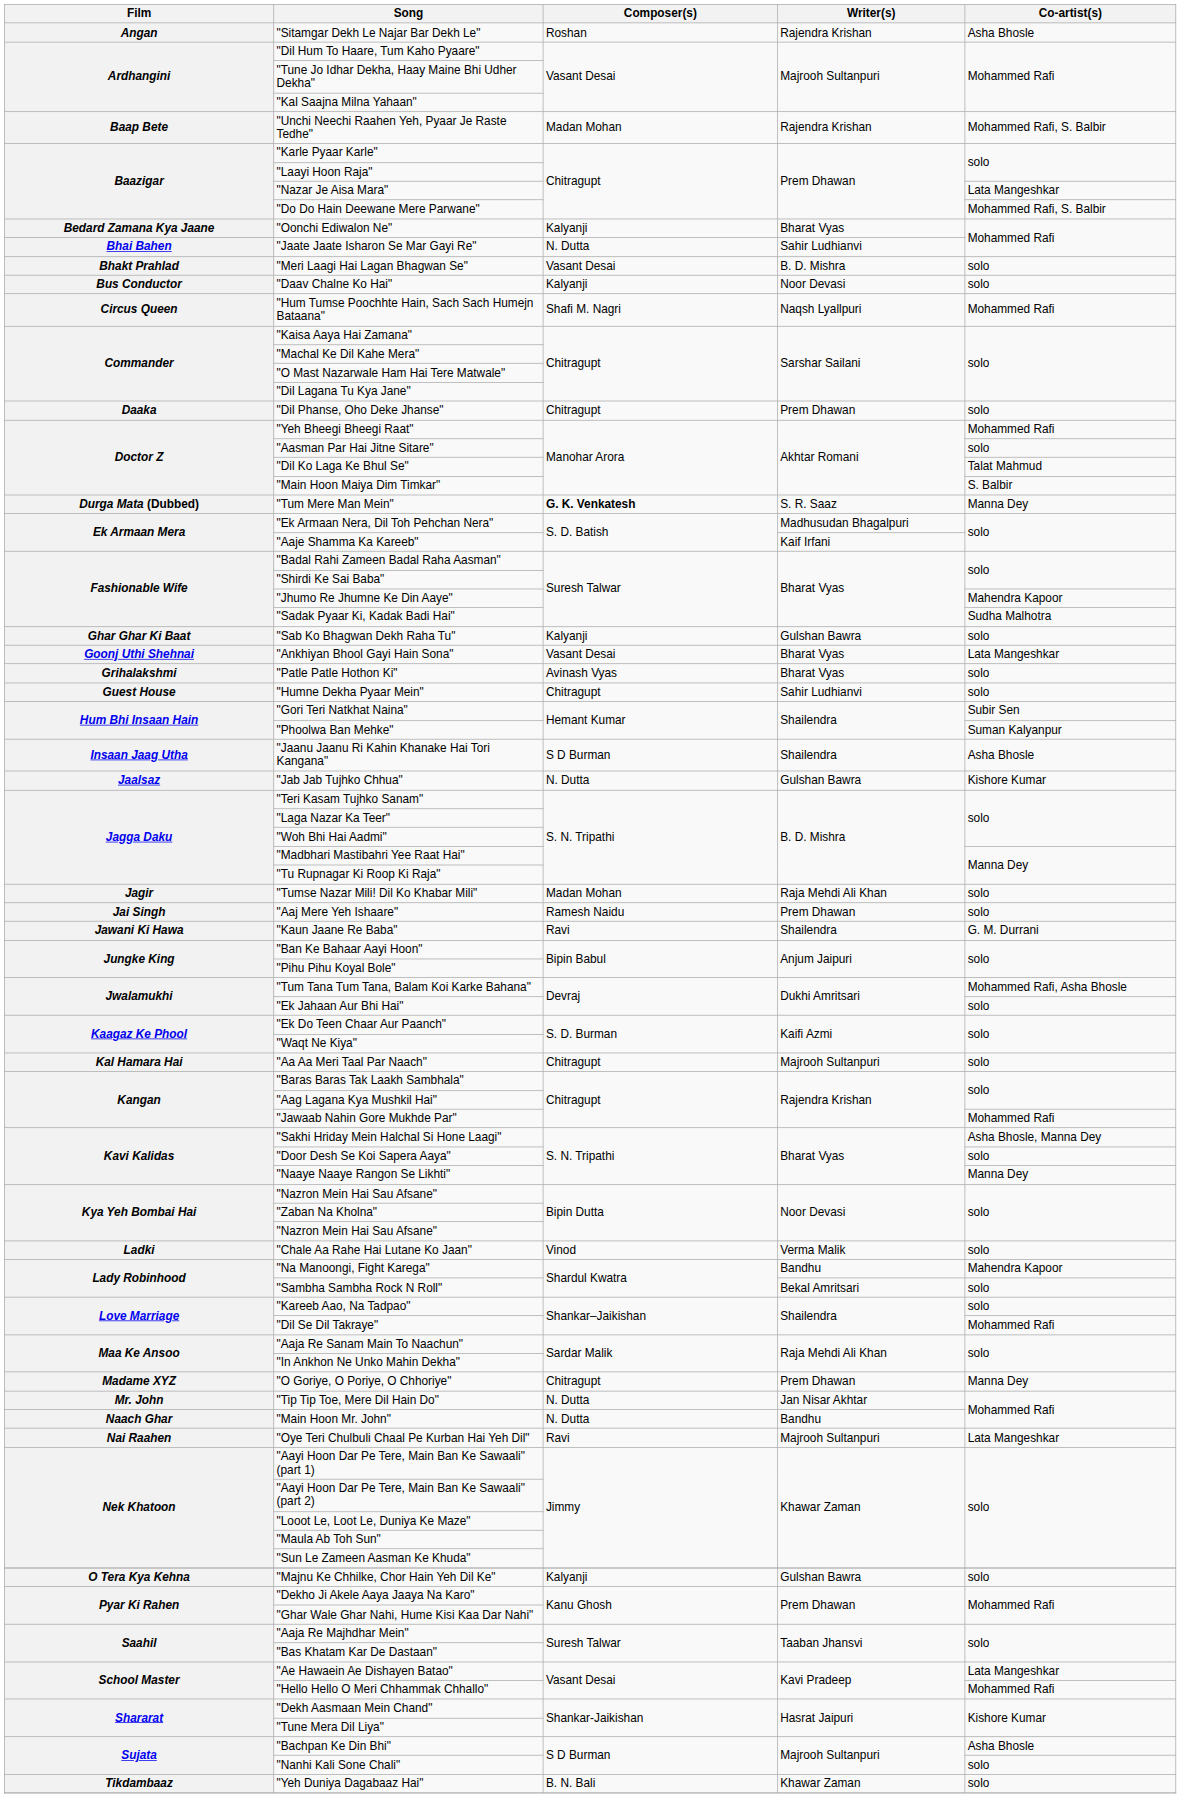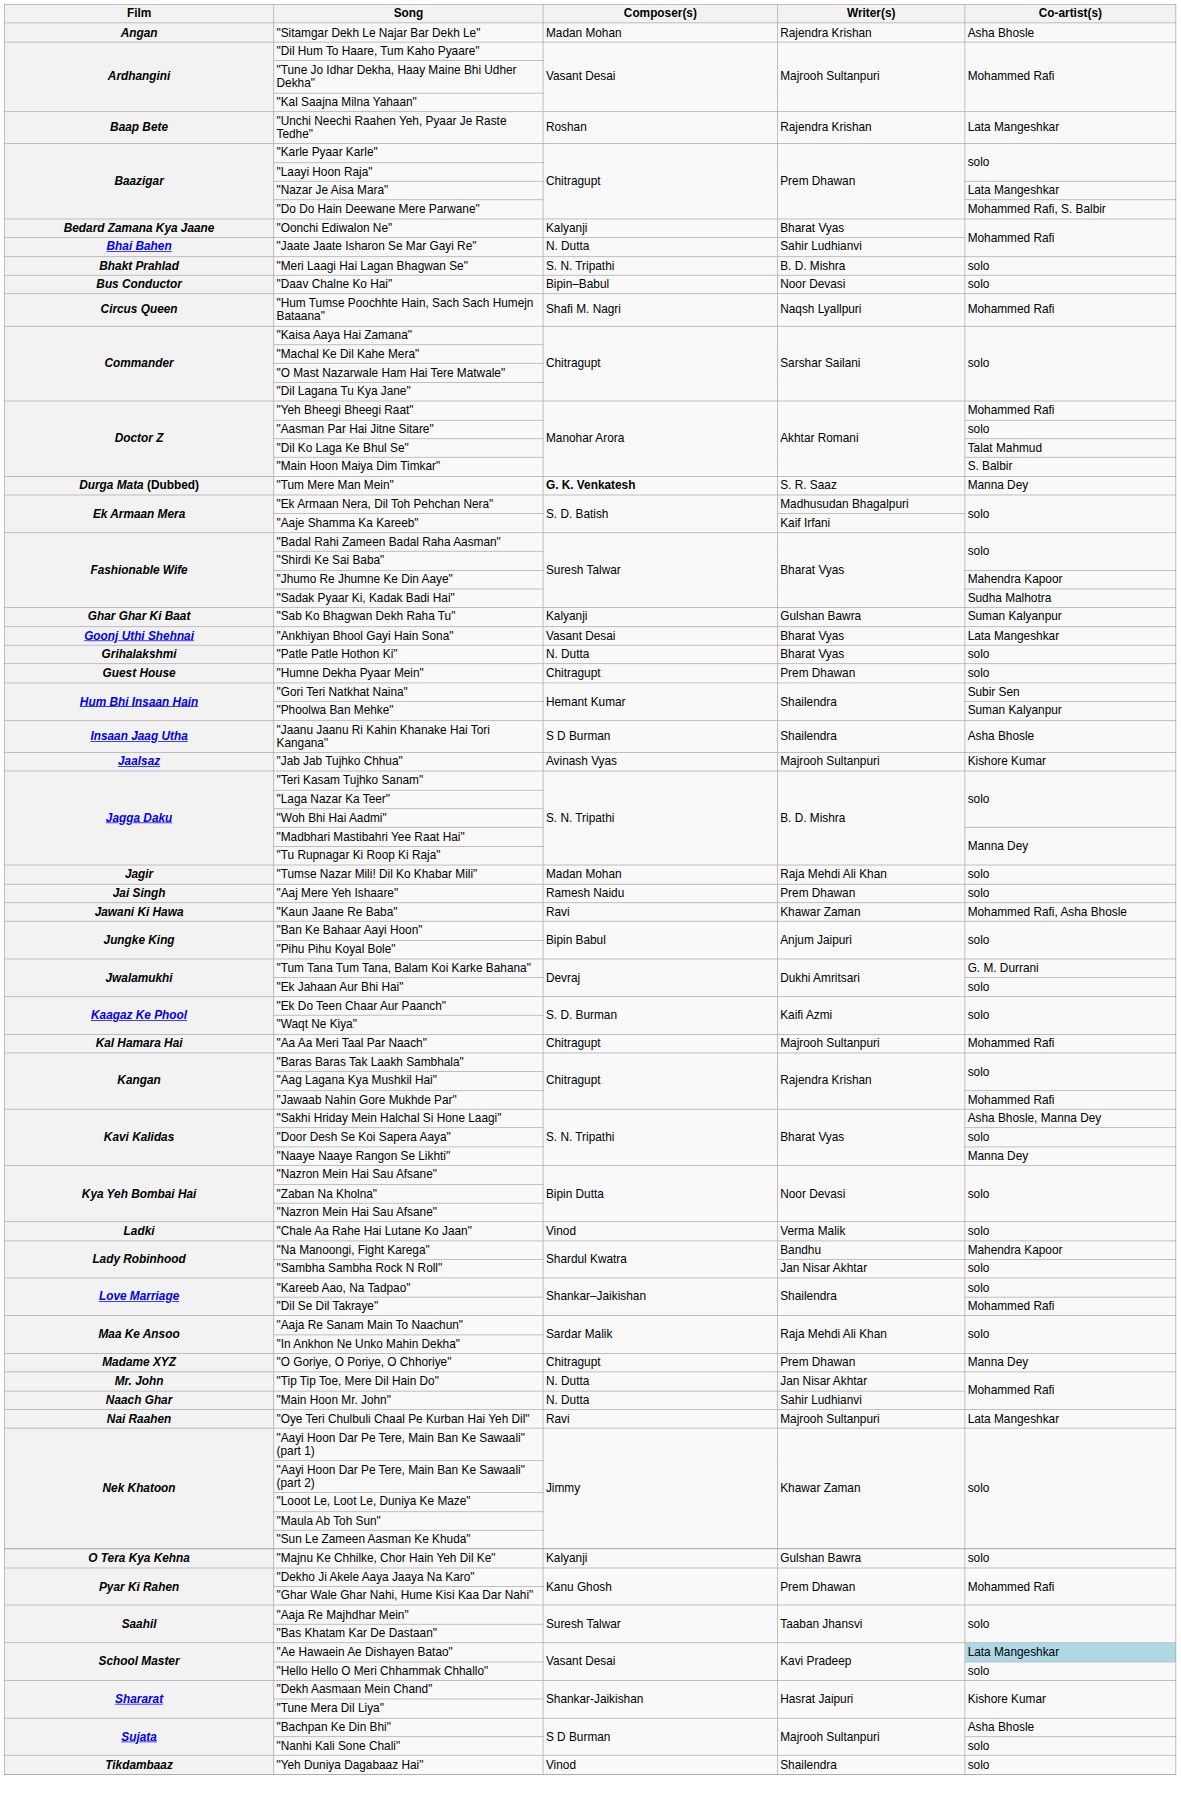"Sitamgar Dekh Le Najar Bar Dekh Le" | Composer(s): Roshan -> Madan Mohan
"Unchi Neechi Raahen Yeh, Pyaar Je Raste Tedhe" | Composer(s): Madan Mohan -> Roshan
"Unchi Neechi Raahen Yeh, Pyaar Je Raste Tedhe" | Co-artist(s): Mohammed Rafi, S. Balbir -> Lata Mangeshkar
"Meri Laagi Hai Lagan Bhagwan Se" | Composer(s): Vasant Desai -> S. N. Tripathi
"Daav Chalne Ko Hai" | Composer(s): Kalyanji -> Bipin–Babul
- row: Daaka | "Dil Phanse, Oho Deke Jhanse" | Chitragupt | Prem Dhawan | solo
"Sab Ko Bhagwan Dekh Raha Tu" | Co-artist(s): solo -> Suman Kalyanpur
"Patle Patle Hothon Ki" | Composer(s): Avinash Vyas -> N. Dutta
"Humne Dekha Pyaar Mein" | Writer(s): Sahir Ludhianvi -> Prem Dhawan
"Jab Jab Tujhko Chhua" | Composer(s): N. Dutta -> Avinash Vyas
"Jab Jab Tujhko Chhua" | Writer(s): Gulshan Bawra -> Majrooh Sultanpuri
"Kaun Jaane Re Baba" | Writer(s): Shailendra -> Khawar Zaman
"Kaun Jaane Re Baba" | Co-artist(s): G. M. Durrani -> Mohammed Rafi, Asha Bhosle
"Tum Tana Tum Tana, Balam Koi Karke Bahana" | Co-artist(s): Mohammed Rafi, Asha Bhosle -> G. M. Durrani
"Aa Aa Meri Taal Par Naach" | Co-artist(s): solo -> Mohammed Rafi
"Sambha Sambha Rock N Roll" | Writer(s): Bekal Amritsari -> Jan Nisar Akhtar
"Main Hoon Mr. John" | Writer(s): Bandhu -> Sahir Ludhianvi
"Ae Hawaein Ae Dishayen Batao" | Co-artist(s): no background -> lightblue background
"Hello Hello O Meri Chhammak Chhallo" | Co-artist(s): Mohammed Rafi -> solo
"Yeh Duniya Dagabaaz Hai" | Composer(s): B. N. Bali -> Vinod
"Yeh Duniya Dagabaaz Hai" | Writer(s): Khawar Zaman -> Shailendra
